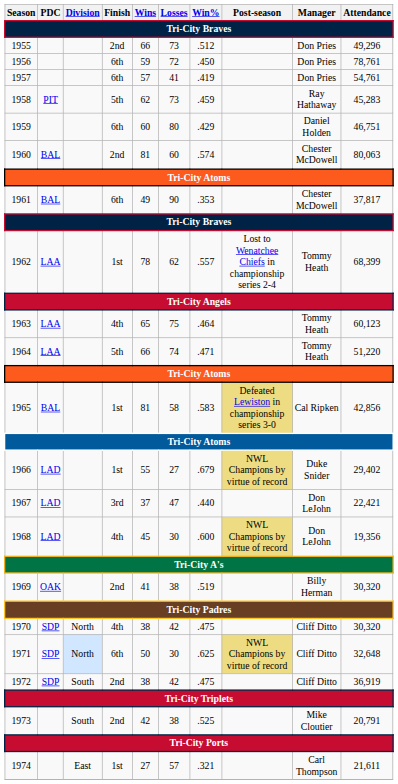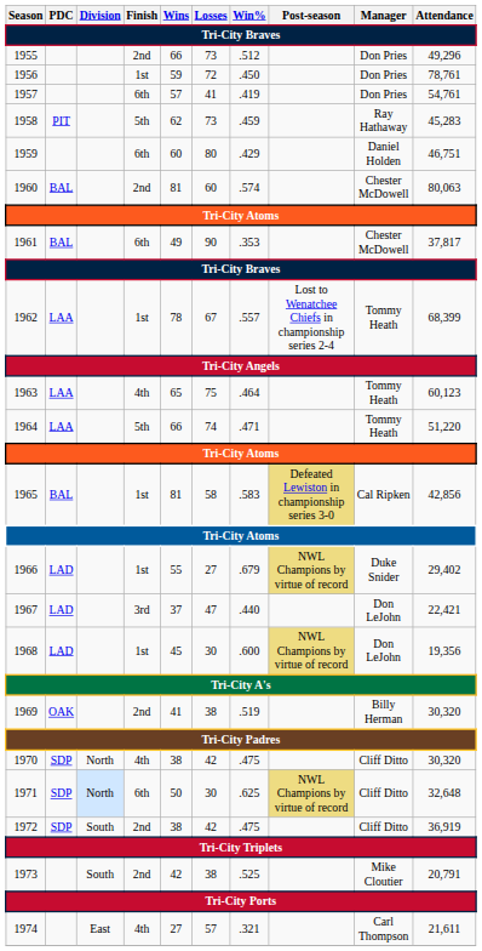1956 | Finish: 6th -> 1st
1962 | Losses: 62 -> 67
1968 | Finish: 4th -> 1st
1974 | Finish: 1st -> 4th
